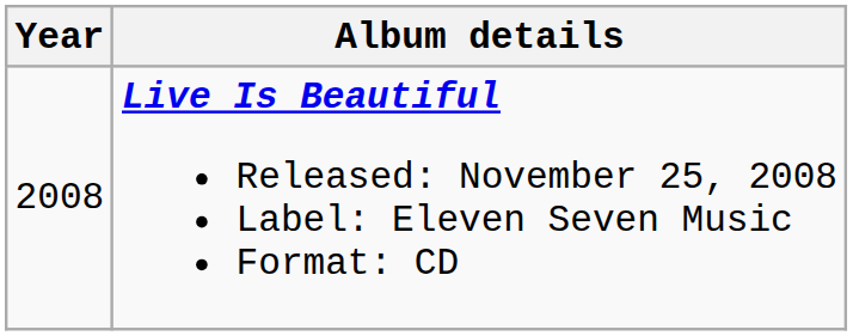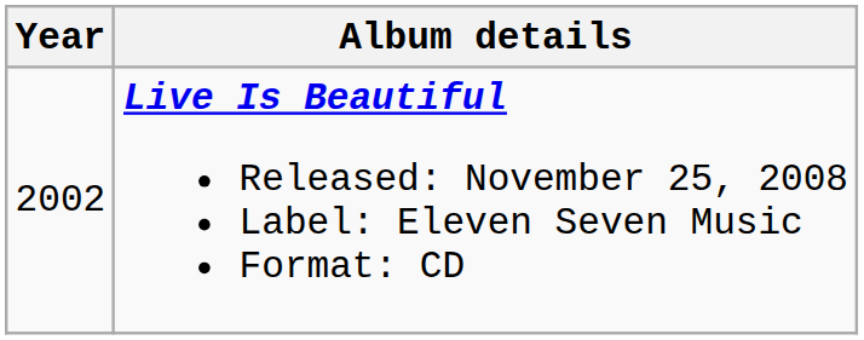row 2 | Year: 2008 -> 2002
